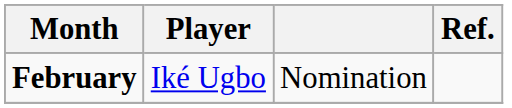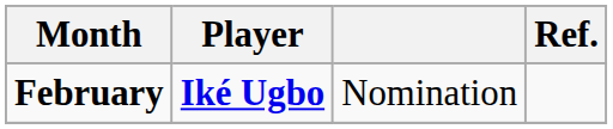February | Player: normal -> bold
